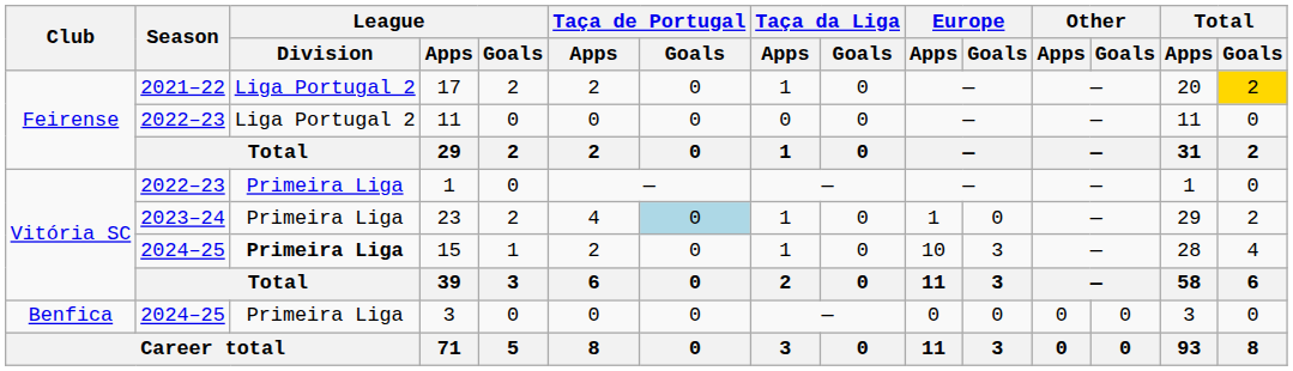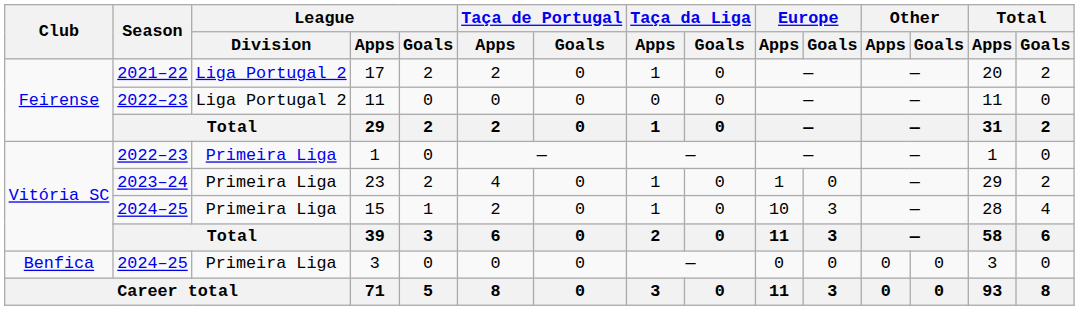17 | Total / Goals: gold background -> no background
23 | Taça de Portugal / Goals: lightblue background -> no background
15 | League / Division: bold -> normal
